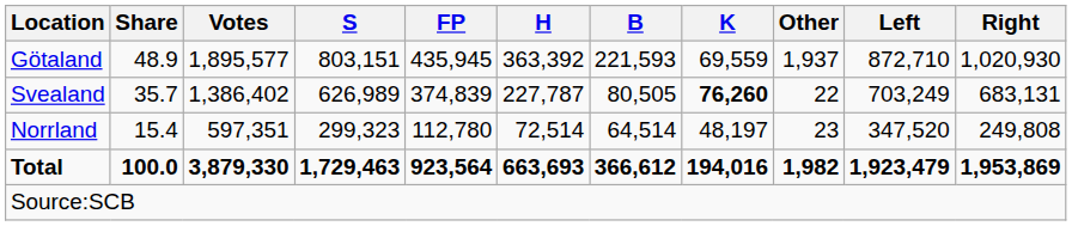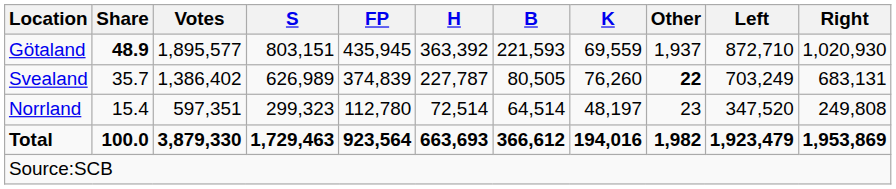Götaland | Share: normal -> bold
Svealand | K: bold -> normal
Svealand | Other: normal -> bold
